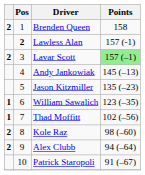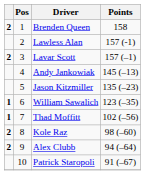Lawless Alan | Pos: bold -> normal
Lavar Scott | Points: lightgreen background -> no background
